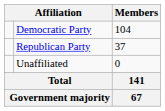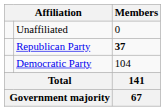rows swapped: Democratic Party <-> Unaffiliated
Republican Party | Members: normal -> bold
